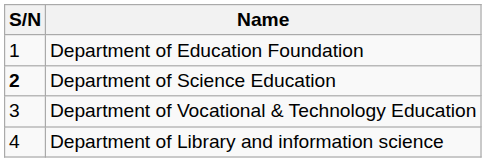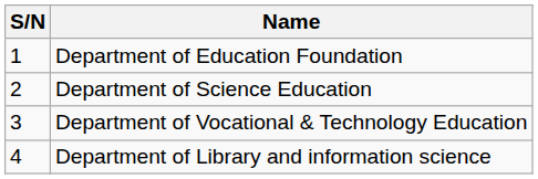Department of Science Education | S/N: bold -> normal
